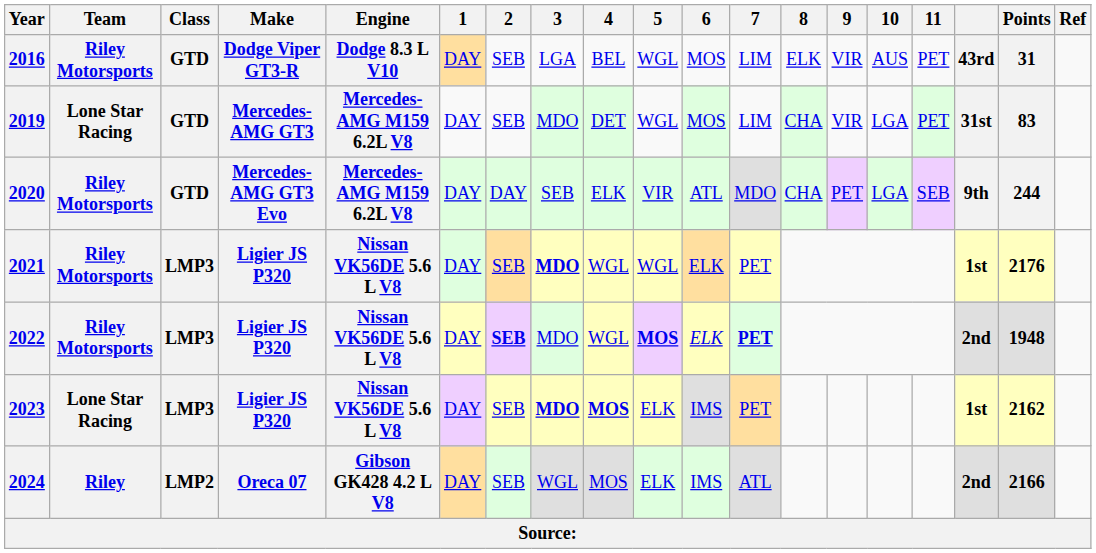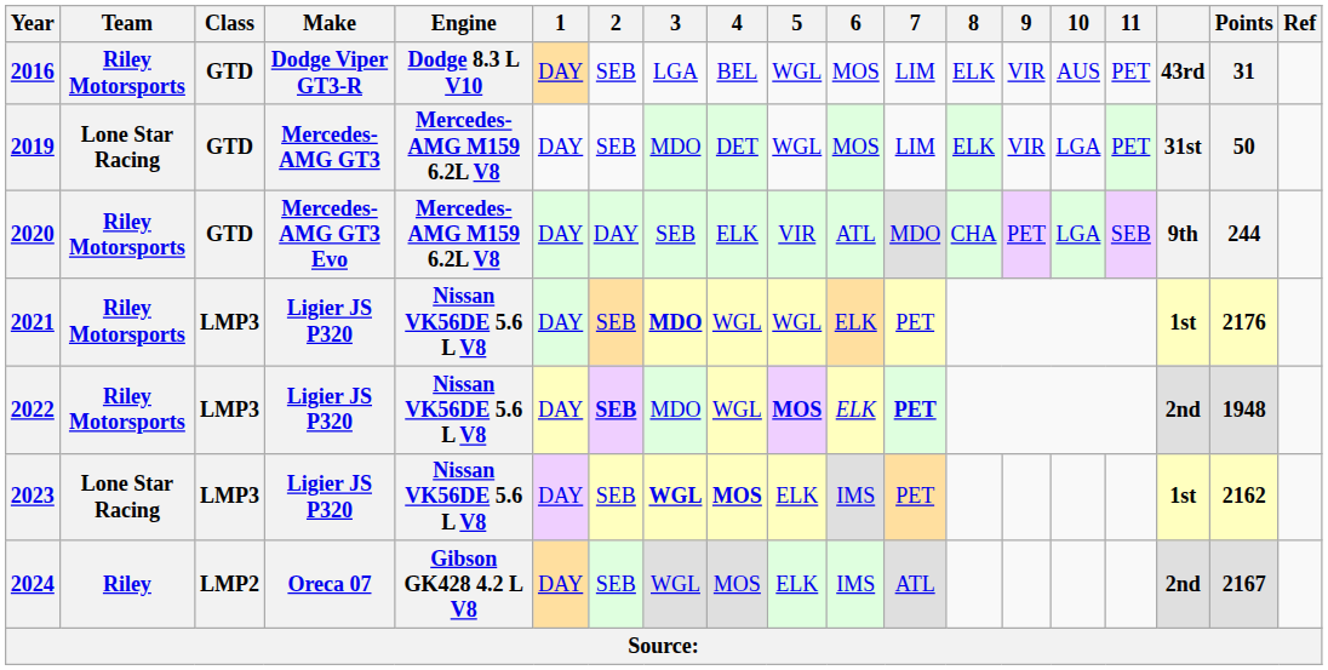2019 | 8: CHA -> ELK
2019 | Points: 83 -> 50
2023 | 3: MDO -> WGL
2024 | Points: 2166 -> 2167
